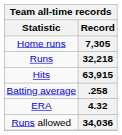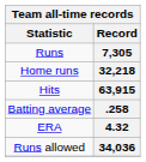7,305 | Statistic: Home runs -> Runs
32,218 | Statistic: Runs -> Home runs
